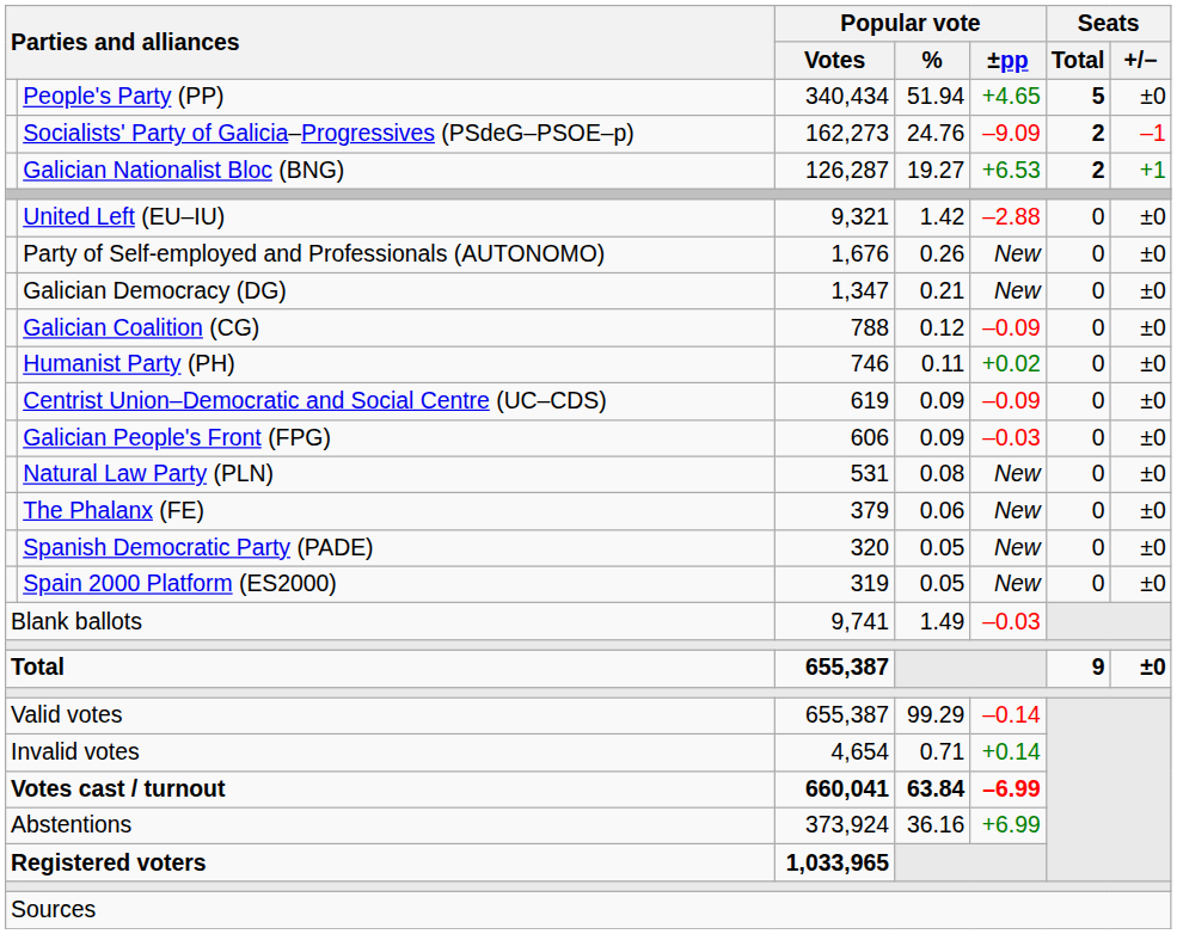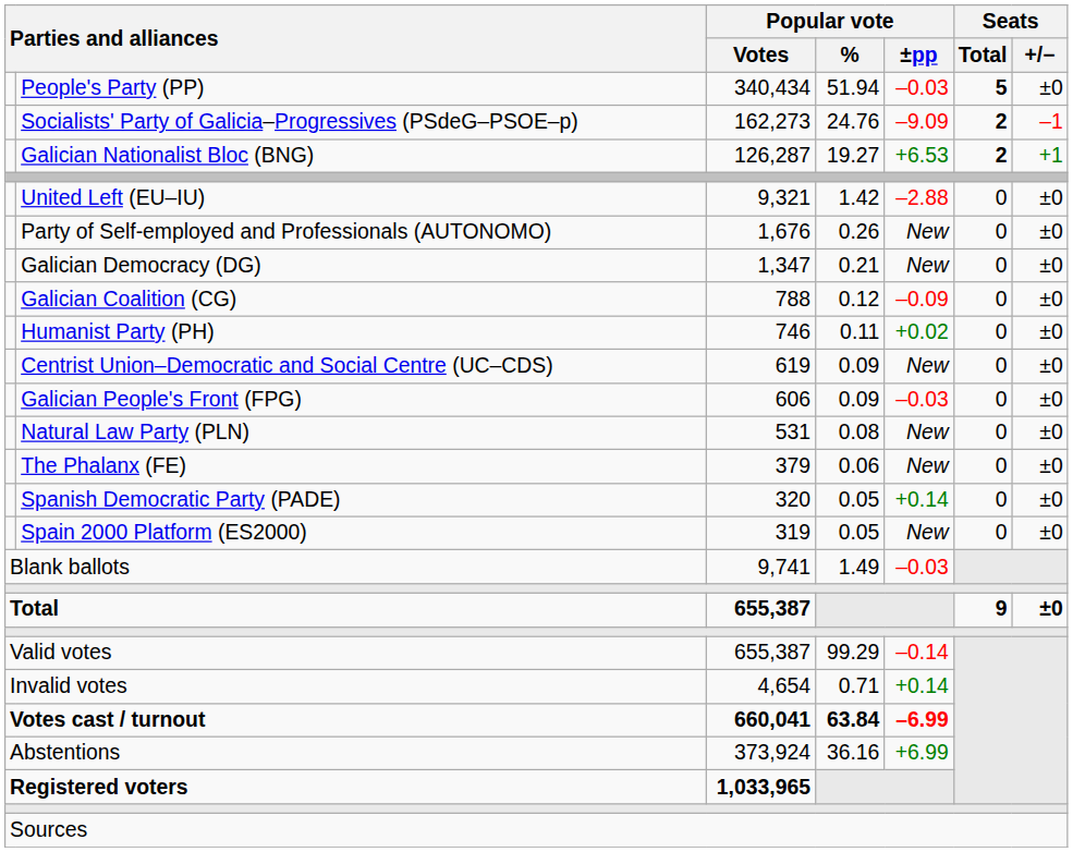People's Party (PP) | Popular vote / ±pp: +4.65 -> –0.03
Centrist Union–Democratic and Social Centre (UC–CDS) | Popular vote / ±pp: –0.09 -> New
Spanish Democratic Party (PADE) | Popular vote / ±pp: New -> +0.14
